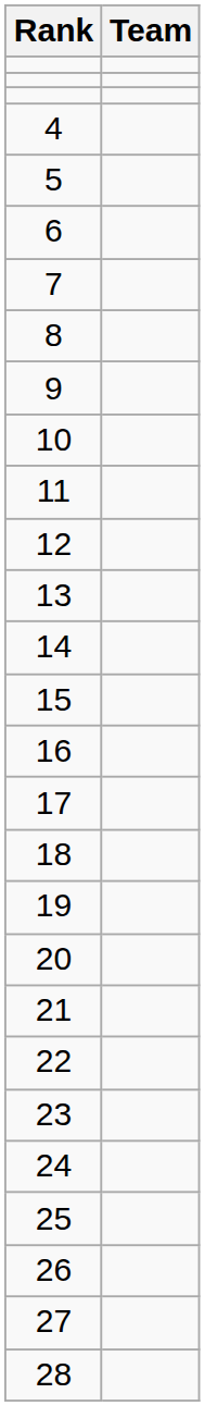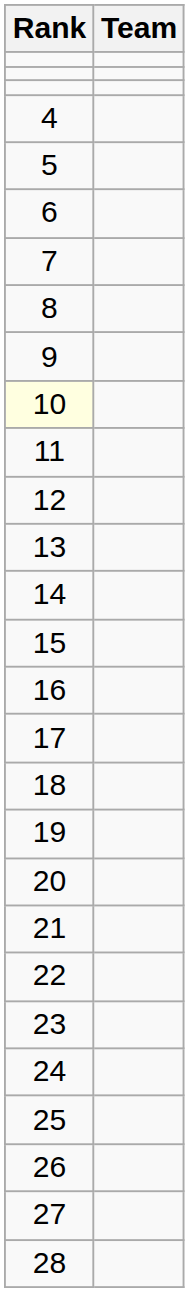row 11 | Rank: no background -> lightyellow background
